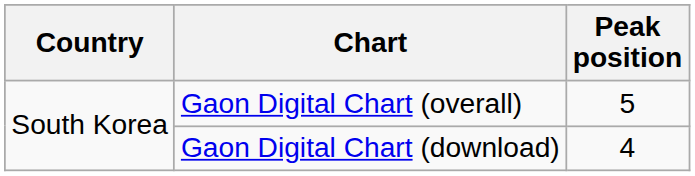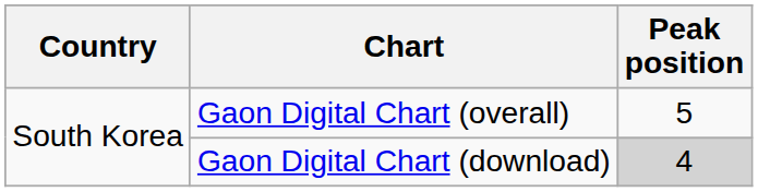Gaon Digital Chart (download) | Peak position: no background -> lightgrey background
